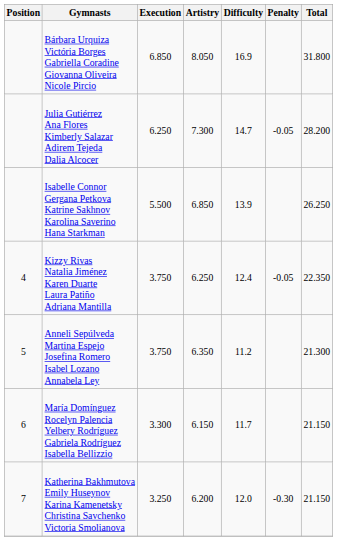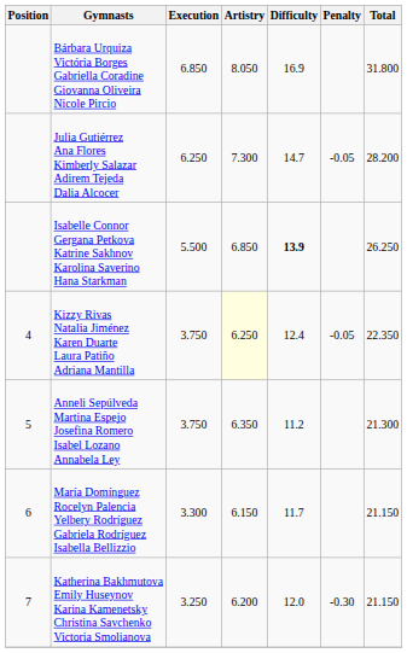row 4 | Difficulty: normal -> bold
row 5 | Artistry: no background -> lightyellow background
